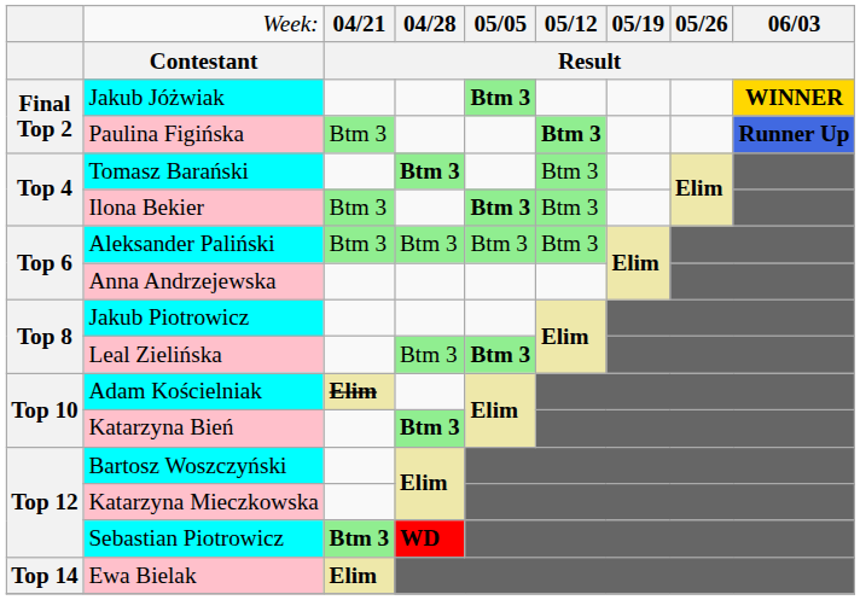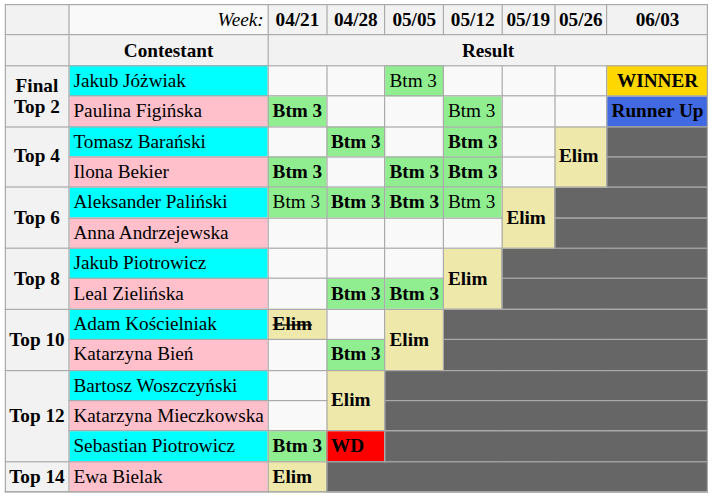Jakub Jóżwiak | column 5: bold -> normal
Paulina Figińska | column 3: normal -> bold
Paulina Figińska | column 6: bold -> normal
Tomasz Barański | column 6: normal -> bold
Ilona Bekier | column 3: normal -> bold
Ilona Bekier | column 6: normal -> bold
Aleksander Paliński | column 4: normal -> bold
Aleksander Paliński | column 5: normal -> bold
Leal Zielińska | column 4: normal -> bold
